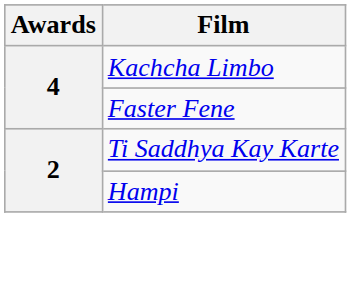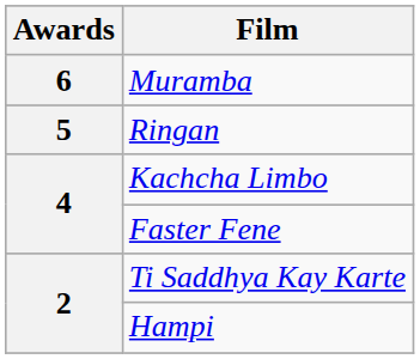+ row: 6 | Muramba
+ row: 5 | Ringan
